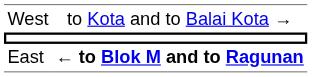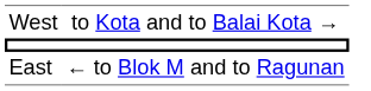East | column 2: bold -> normal
